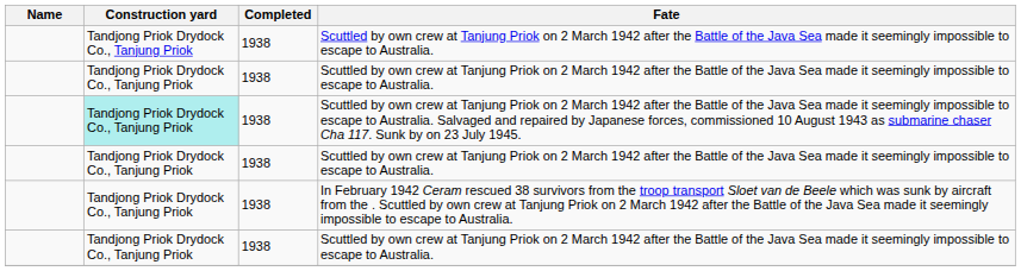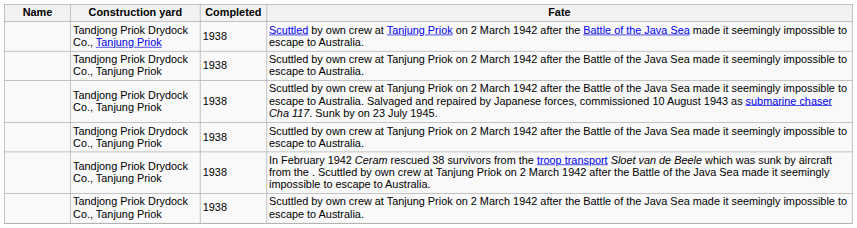row 4 | Construction yard: paleturquoise background -> no background
